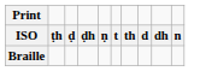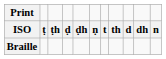+ column: ṭ
